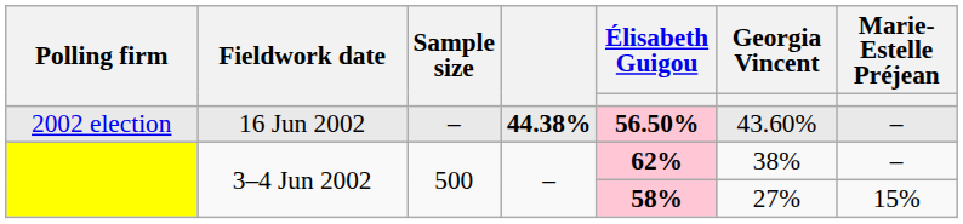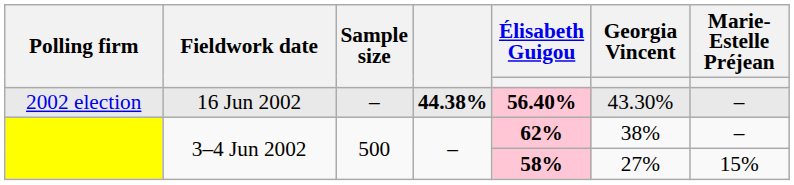2002 election | Élisabeth Guigou: 56.50% -> 56.40%
2002 election | Georgia Vincent: 43.60% -> 43.30%
